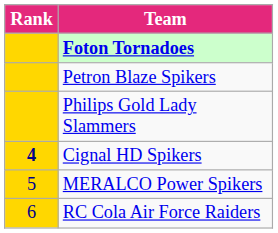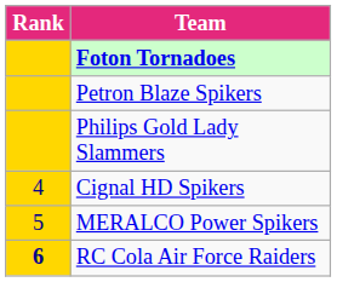Cignal HD Spikers | Rank: bold -> normal
RC Cola Air Force Raiders | Rank: normal -> bold
